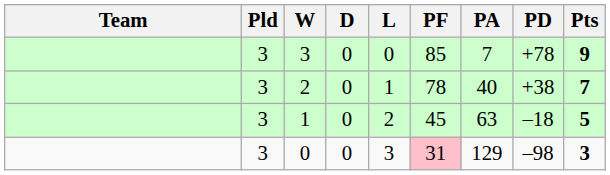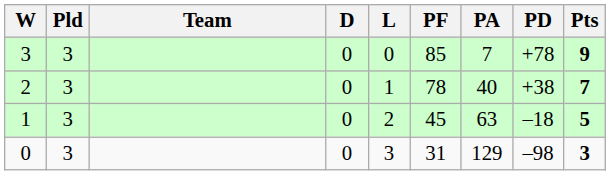columns swapped: Team <-> W
row 5 | PF: pink background -> no background
